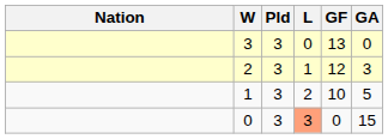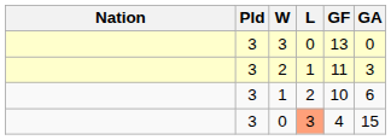columns swapped: Pld <-> W
row 3 | GF: 12 -> 11
row 4 | GA: 5 -> 6
row 5 | GF: 0 -> 4
